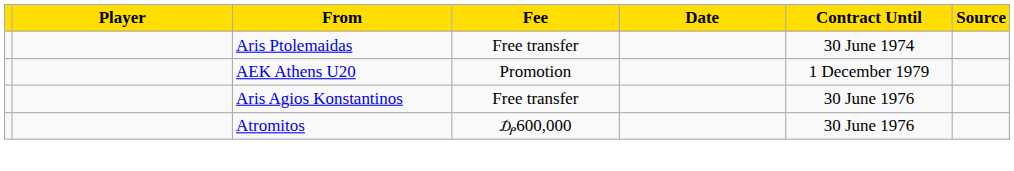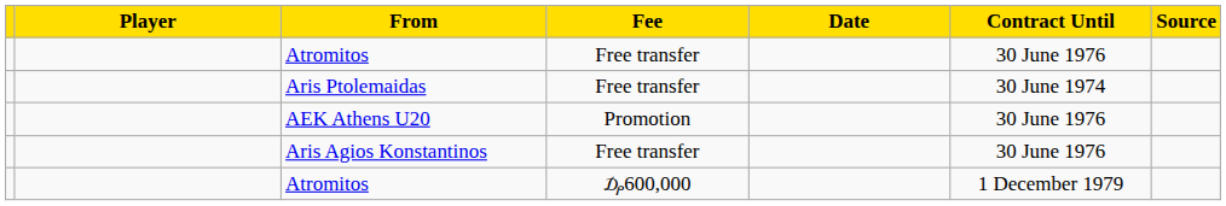+ row: Atromitos | Free transfer | 30 June 1976
AEK Athens U20 | Contract Until: 1 December 1979 -> 30 June 1976
Atromitos / ₯600,000 | Contract Until: 30 June 1976 -> 1 December 1979
